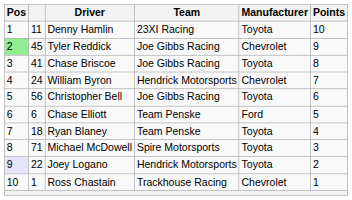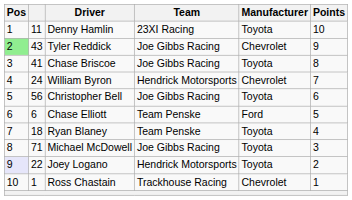Tyler Reddick | column 2: 45 -> 43
Michael McDowell | Team: Spire Motorsports -> Joe Gibbs Racing
